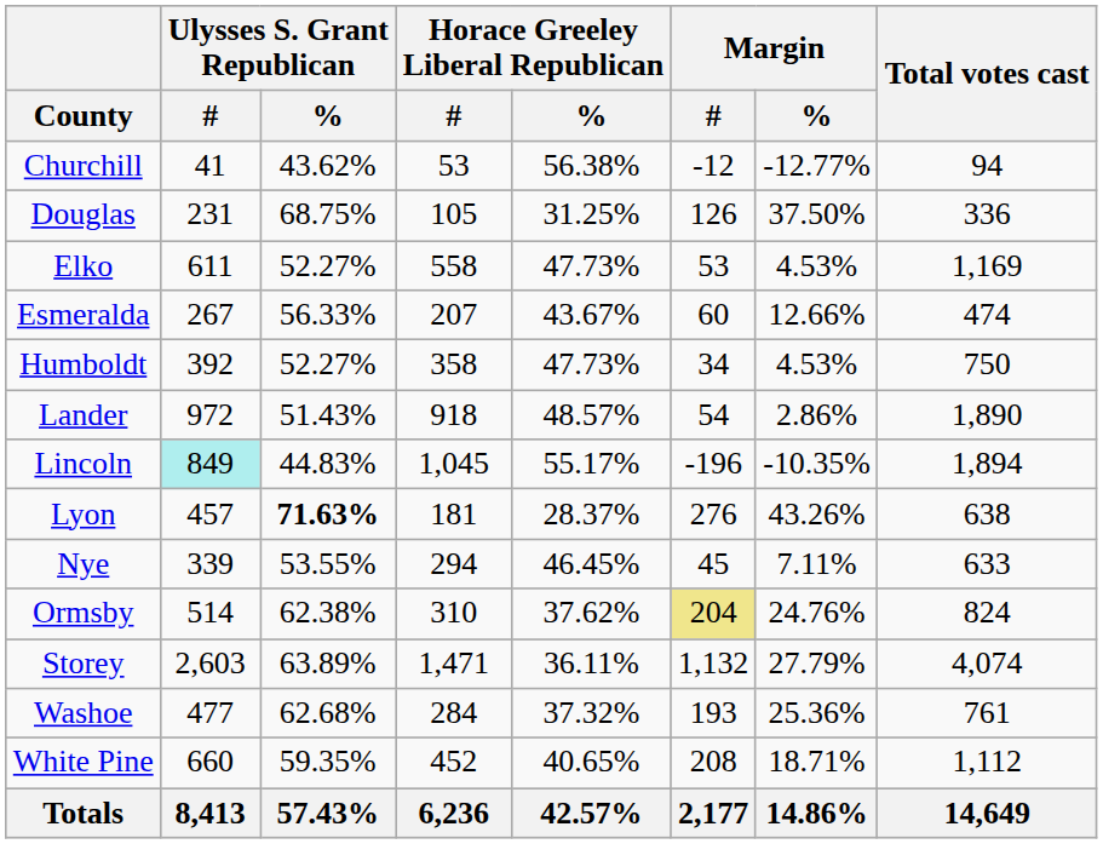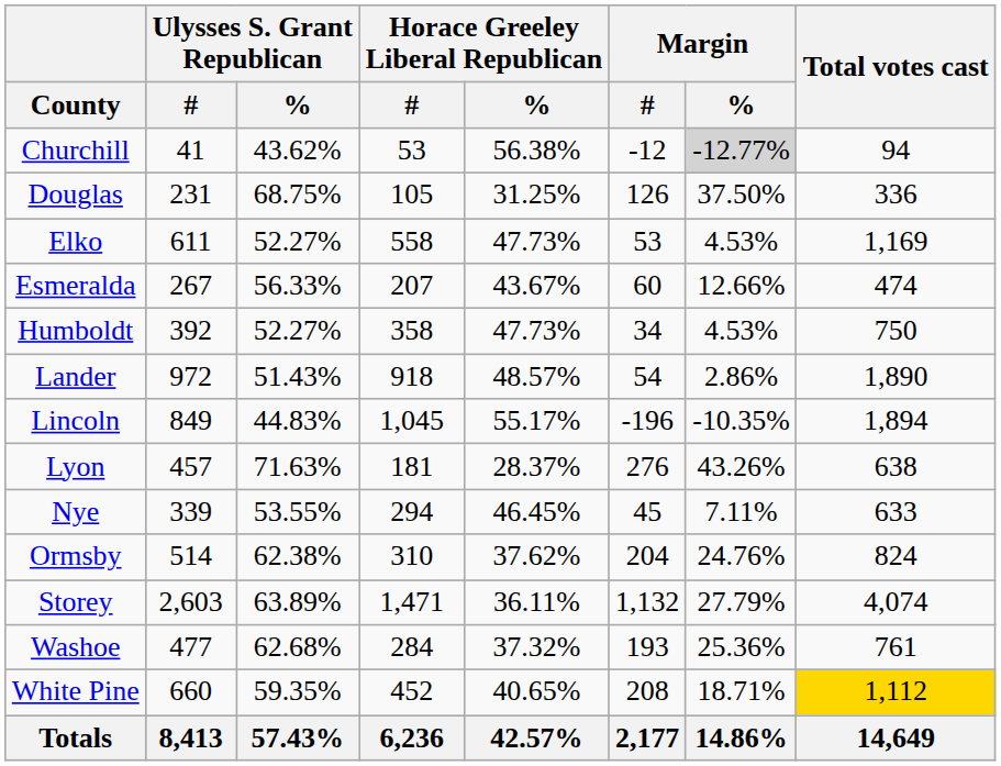Churchill | Margin / %: no background -> lightgrey background
Lincoln | Ulysses S. Grant Republican / #: paleturquoise background -> no background
Lyon | Ulysses S. Grant Republican / %: bold -> normal
Ormsby | Margin / #: khaki background -> no background
White Pine | Total votes cast: no background -> gold background
